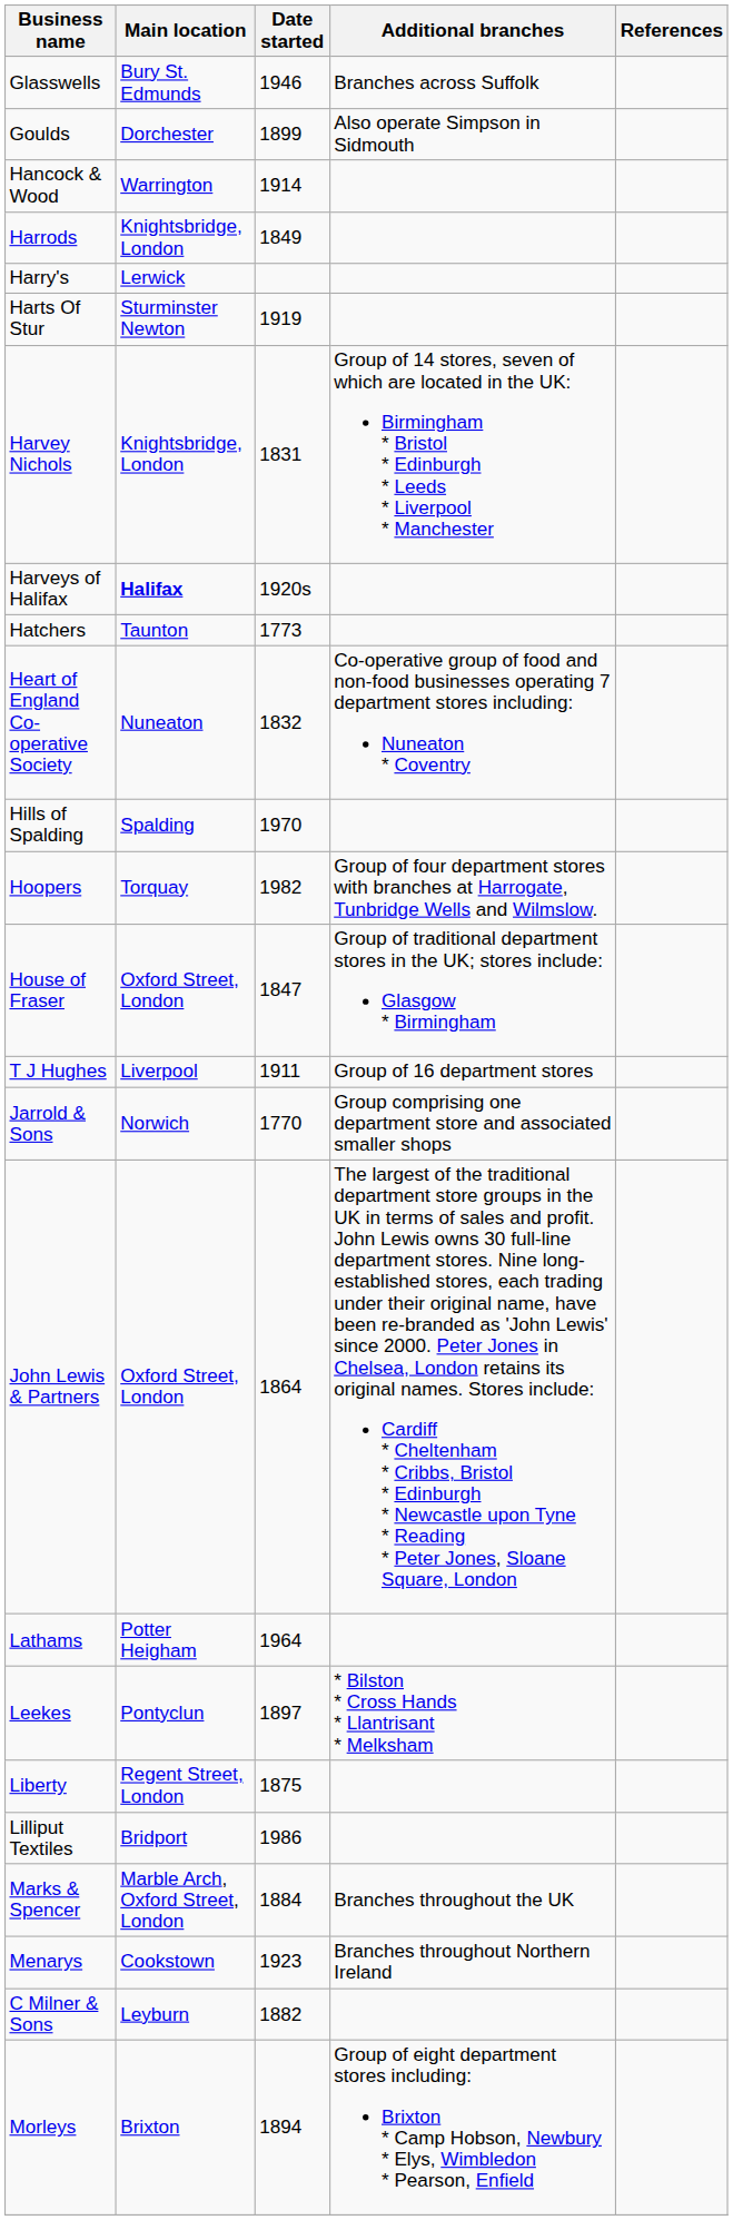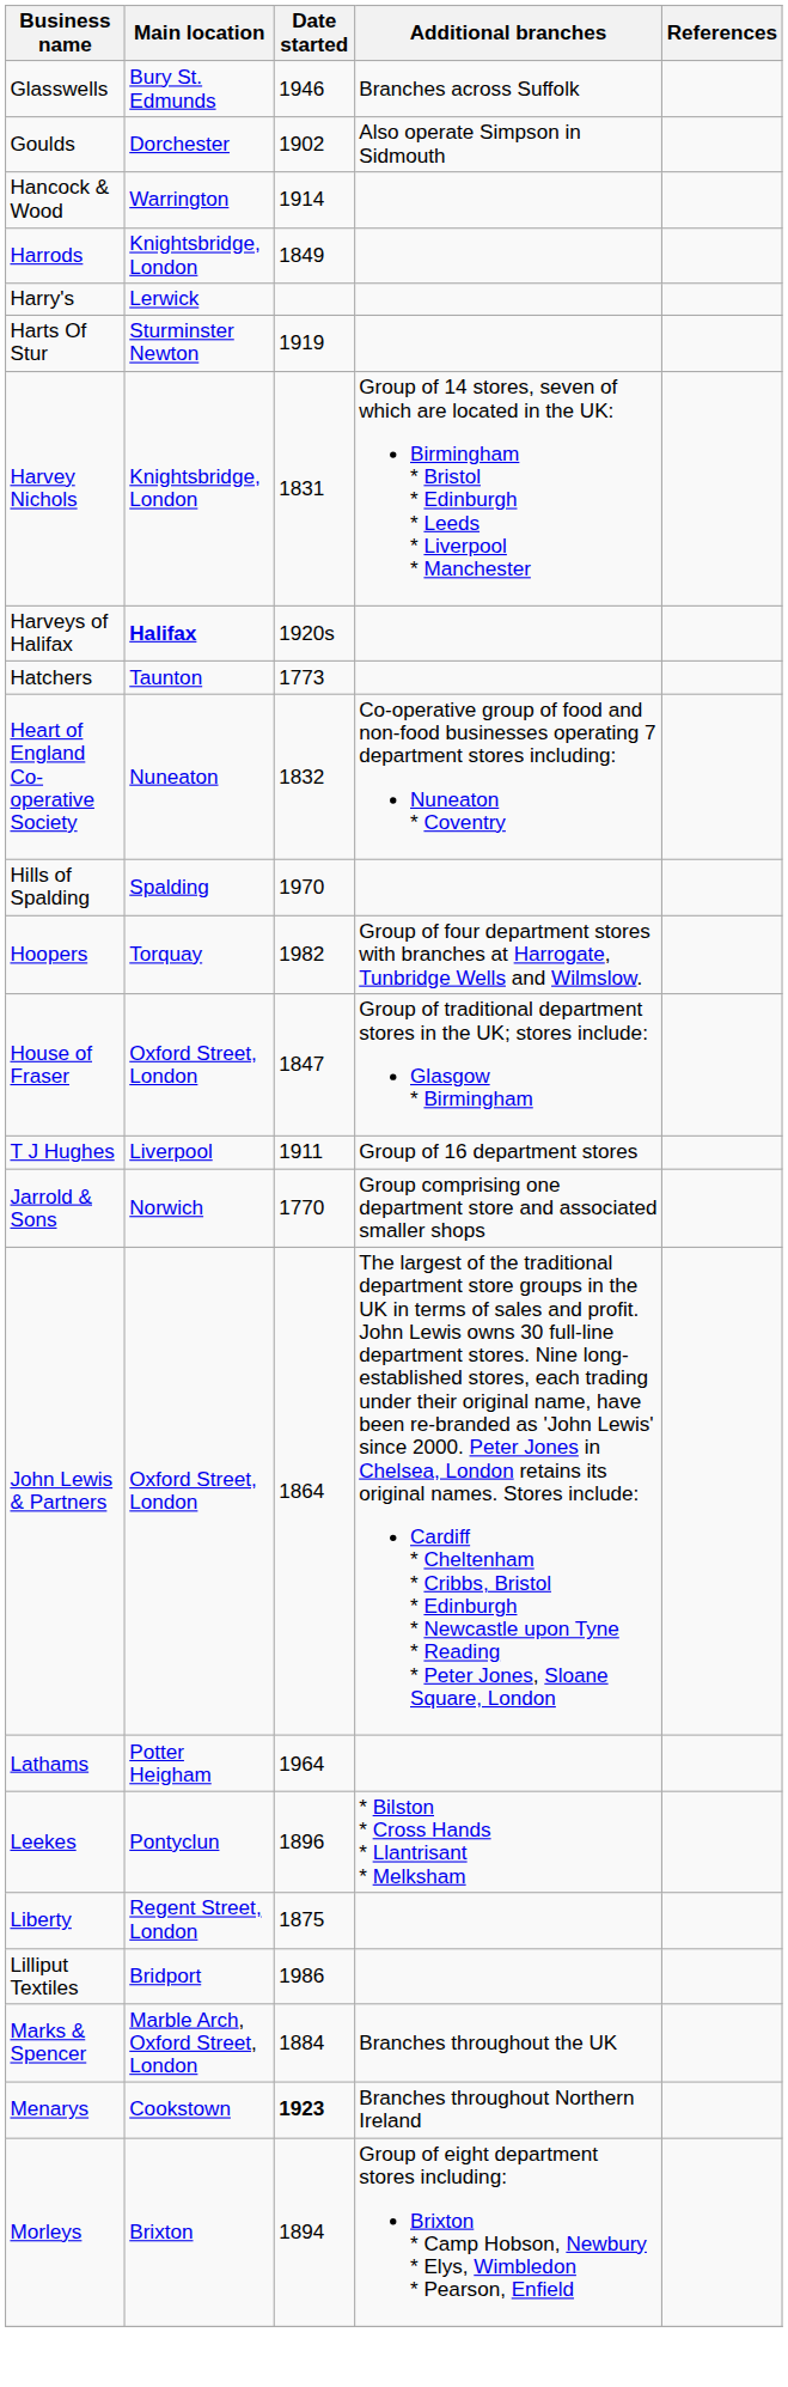Goulds | Date started: 1899 -> 1902
Leekes | Date started: 1897 -> 1896
Menarys | Date started: normal -> bold
- row: C Milner & Sons | Leyburn | 1882
